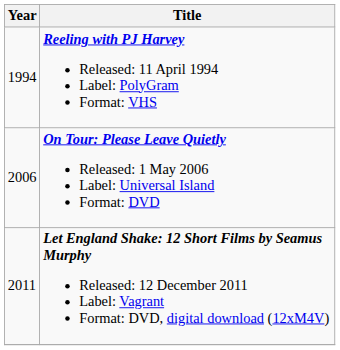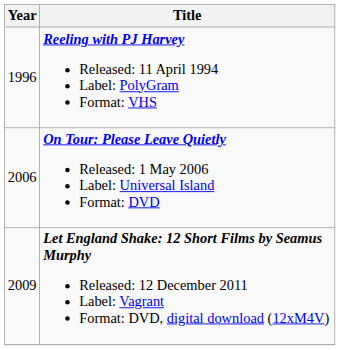row 2 | Year: 1994 -> 1996
row 4 | Year: 2011 -> 2009
